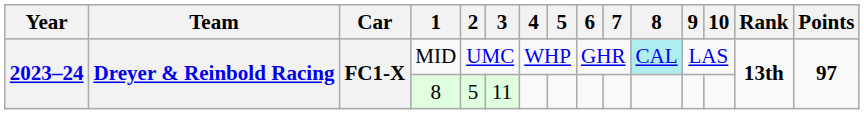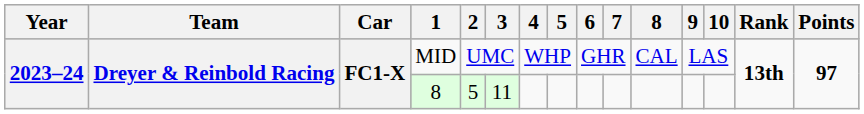MID | 8: paleturquoise background -> no background
